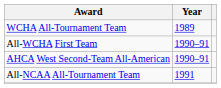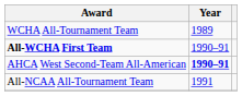row 3 | Award: normal -> bold
row 4 | Year: normal -> bold
